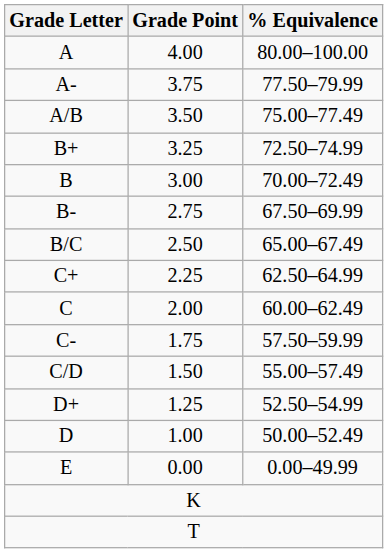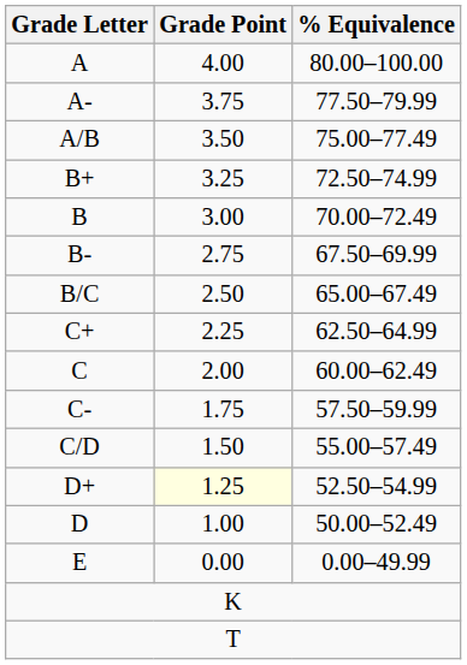D+ | Grade Point: no background -> lightyellow background
